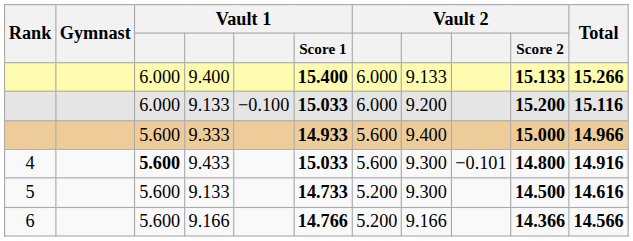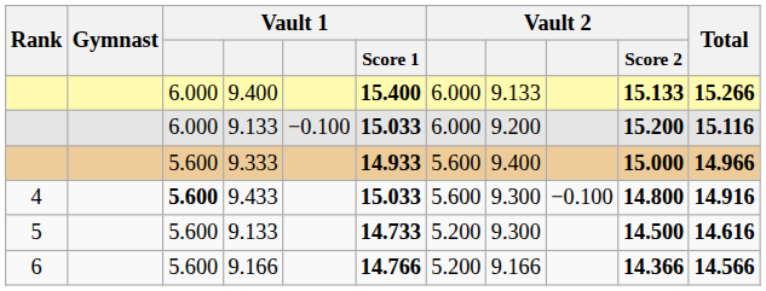9.433 | column 9: −0.101 -> −0.100
